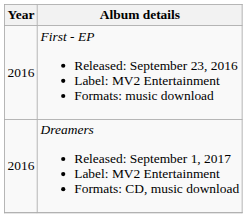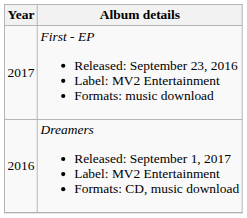row 2 | Year: 2016 -> 2017
